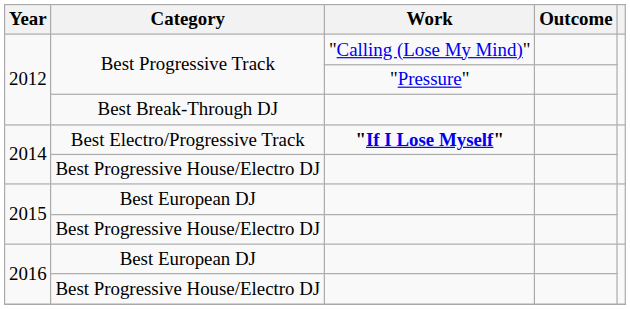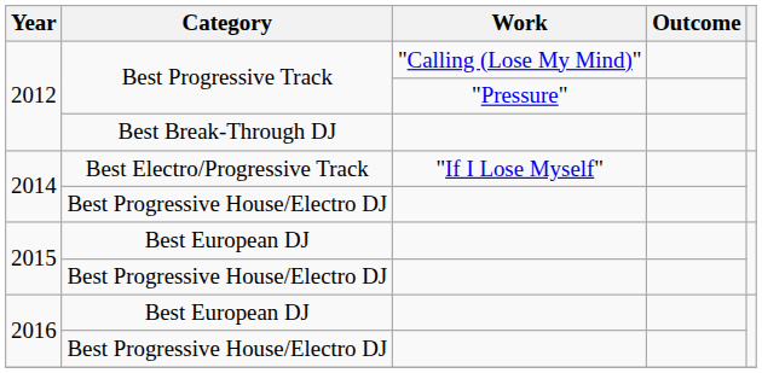Best Electro/Progressive Track | Work: bold -> normal
